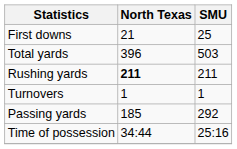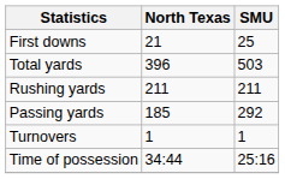Rushing yards | North Texas: bold -> normal
rows swapped: Passing yards <-> Turnovers
